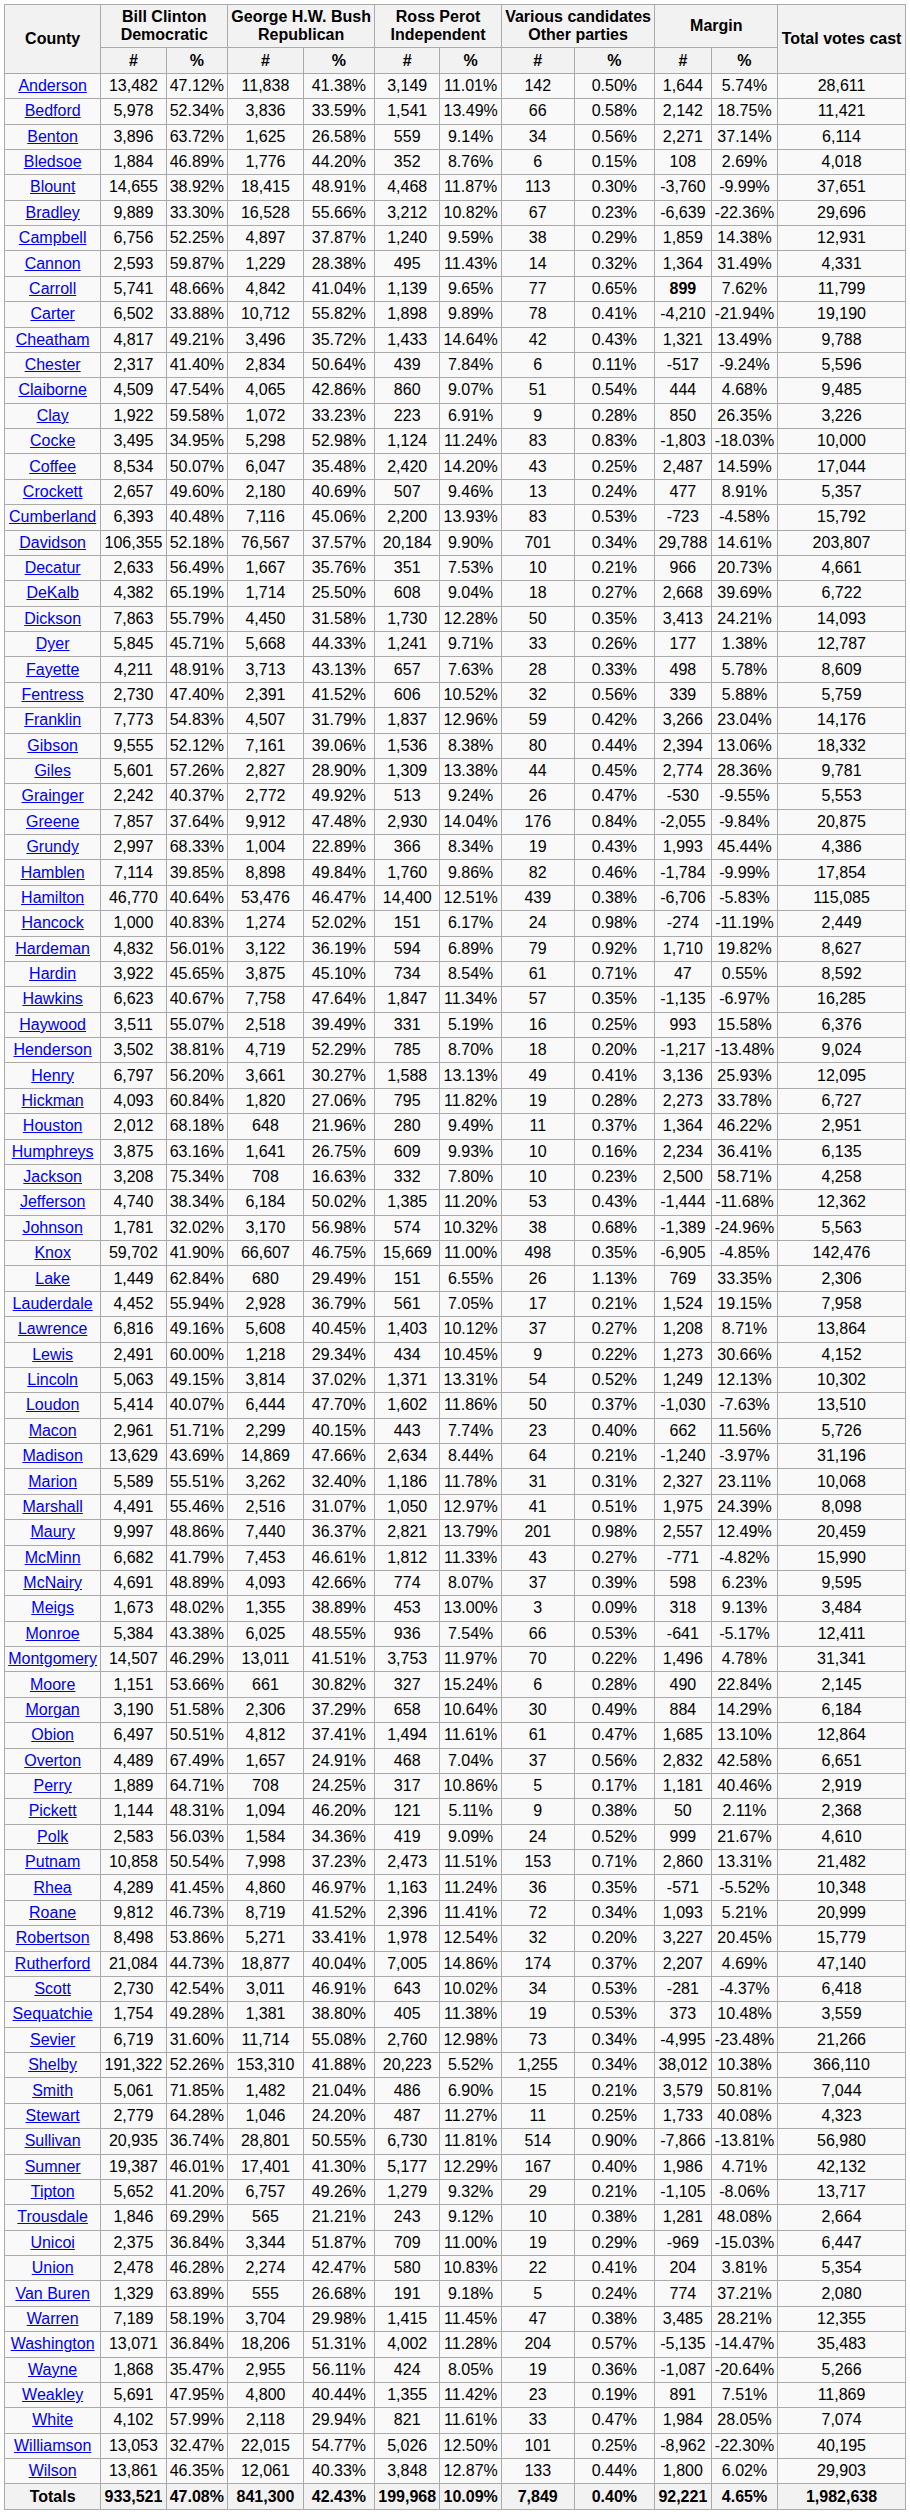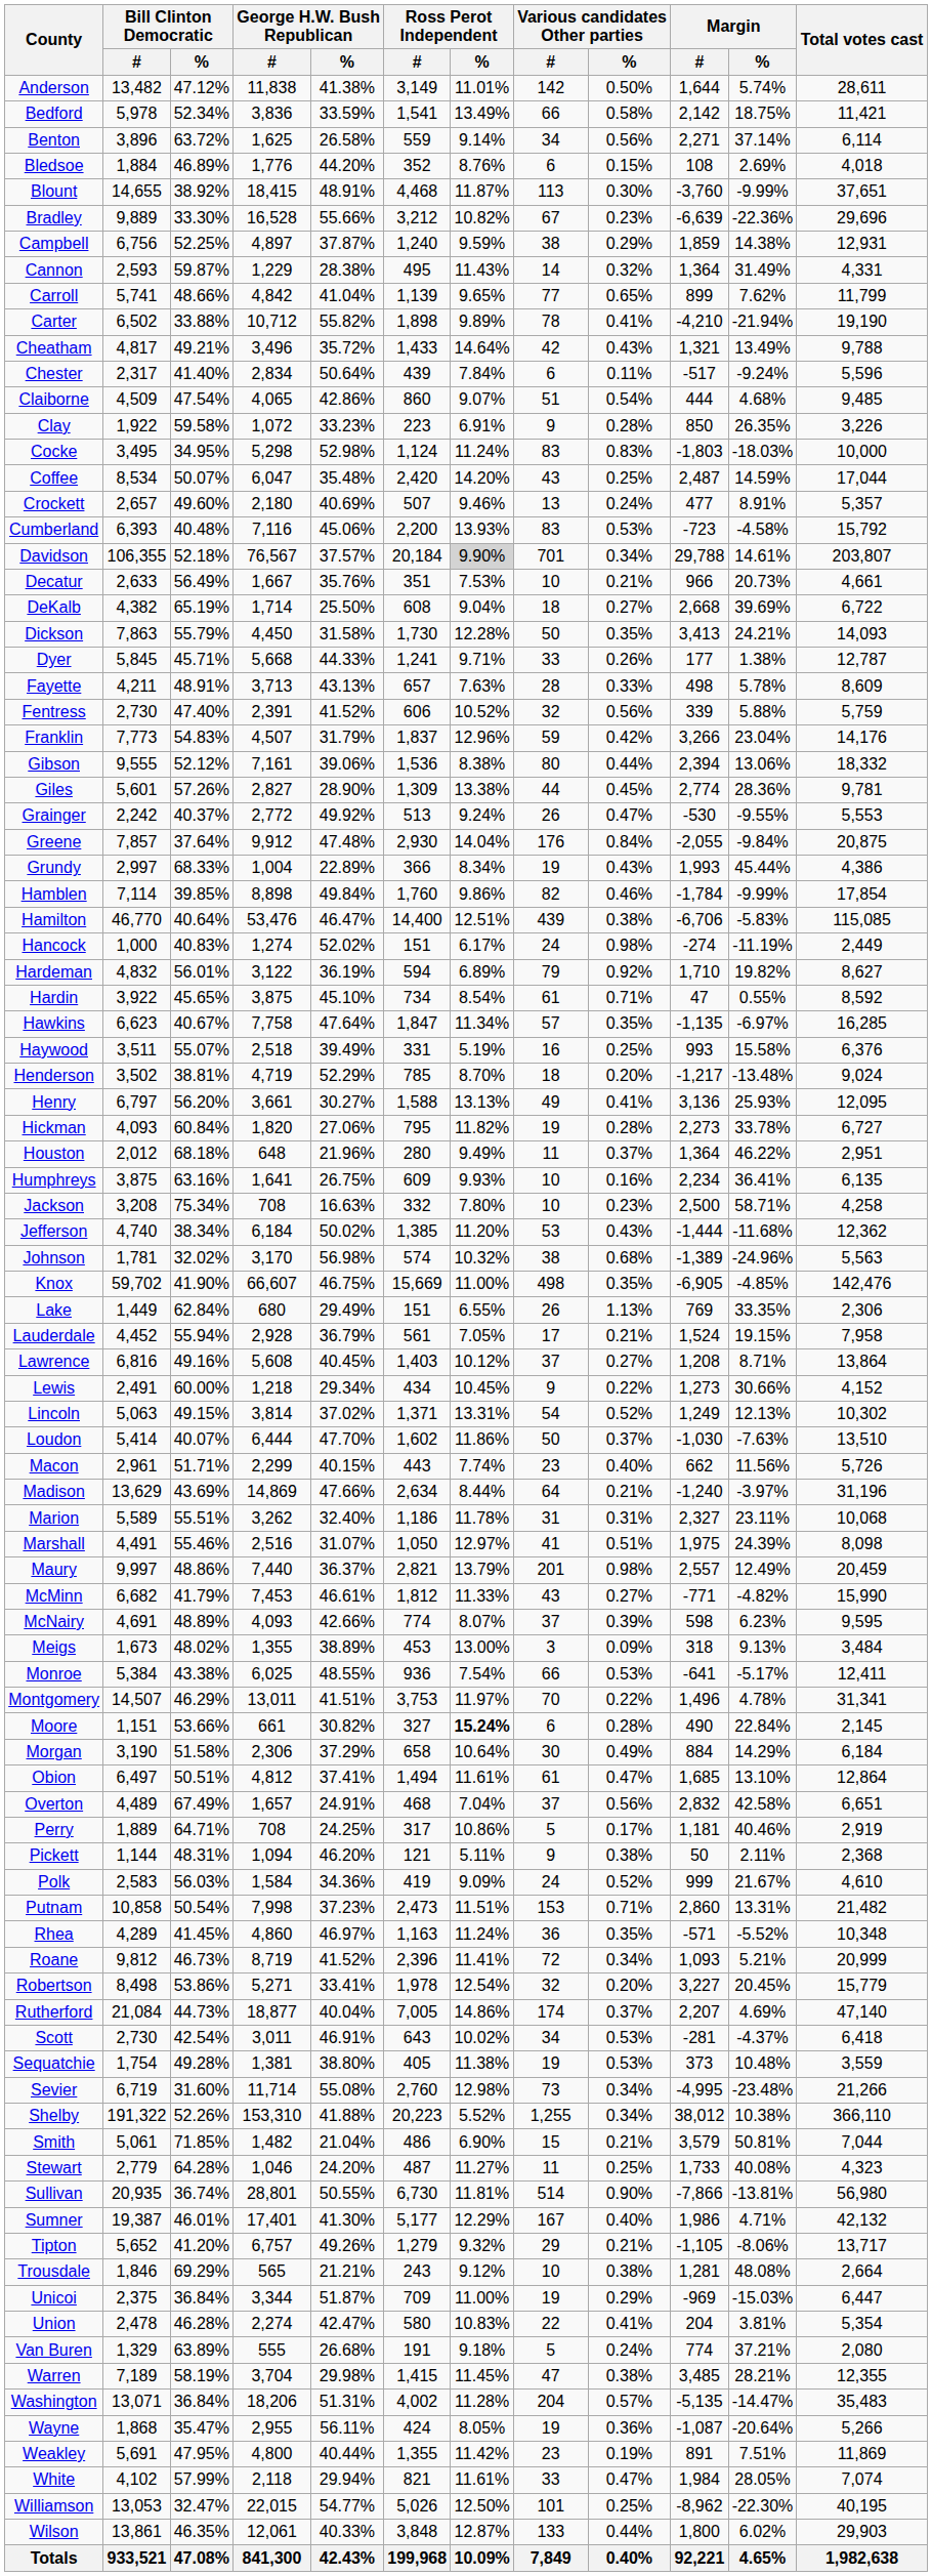Carroll | Margin / #: bold -> normal
Davidson | Ross Perot Independent / %: no background -> lightgrey background
Moore | Ross Perot Independent / %: normal -> bold
